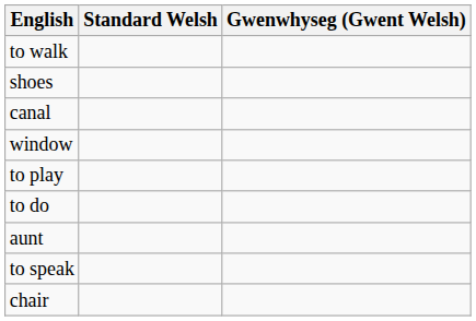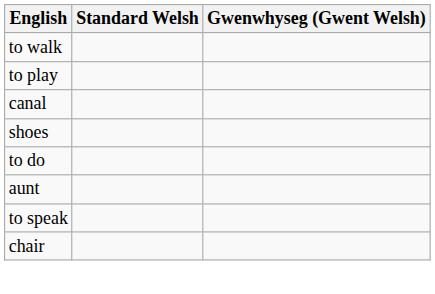rows swapped: to play <-> shoes
- row: window
